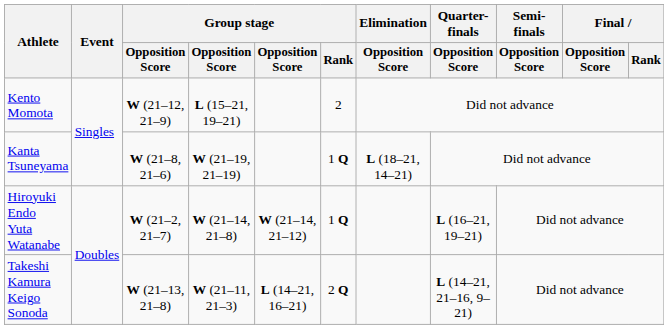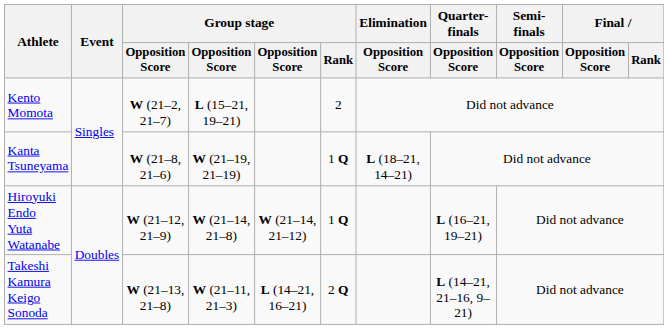Kento Momota | column 3: W (21–12, 21–9) -> W (21–2, 21–7)
Hiroyuki Endo Yuta Watanabe | column 3: W (21–2, 21–7) -> W (21–12, 21–9)
